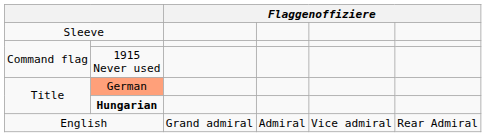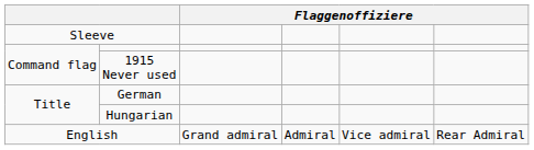German | column 2: lightsalmon background -> no background
Hungarian | column 2: bold -> normal
